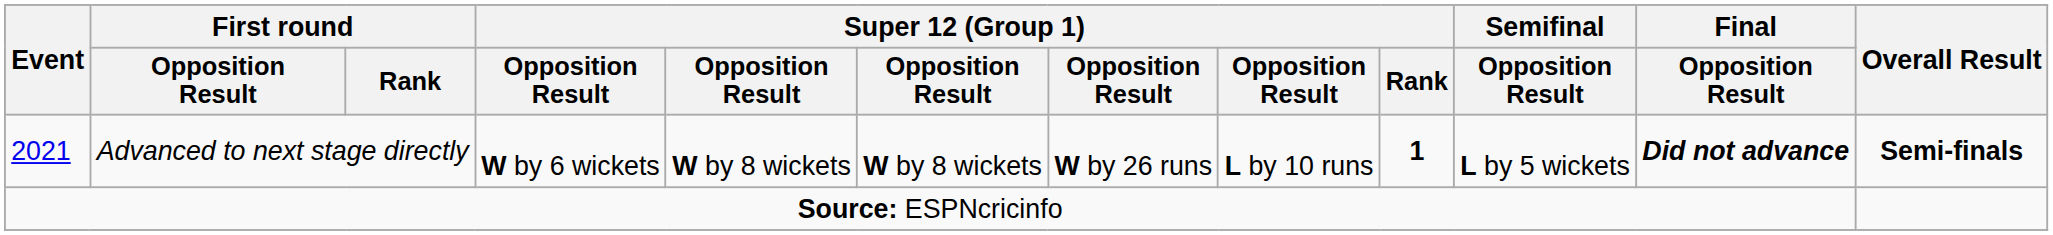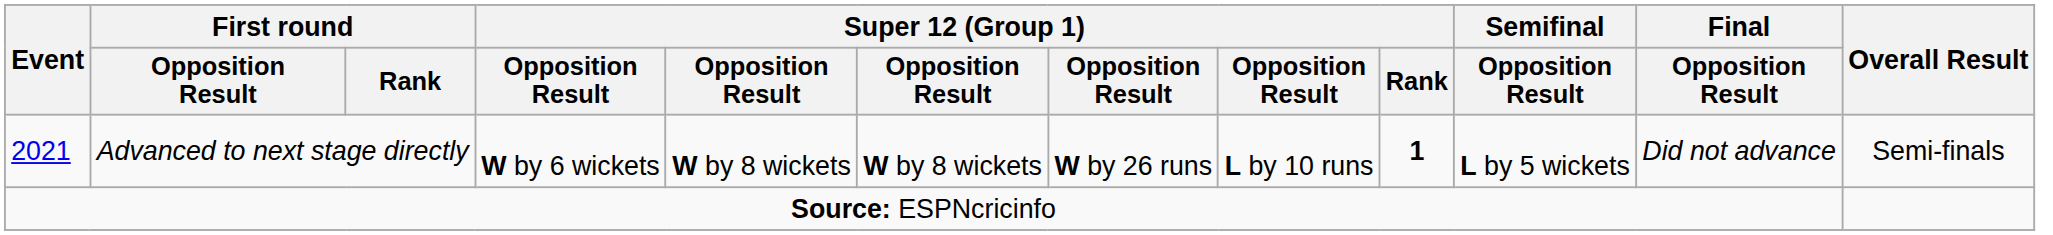2021 | Final / Opposition Result: bold -> normal
2021 | Overall Result: bold -> normal
